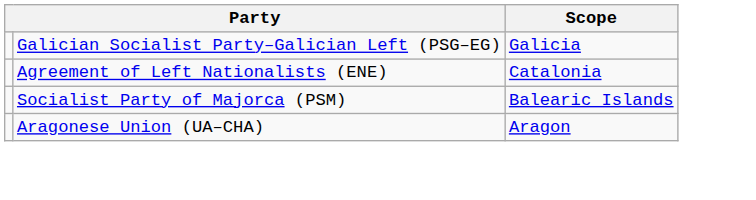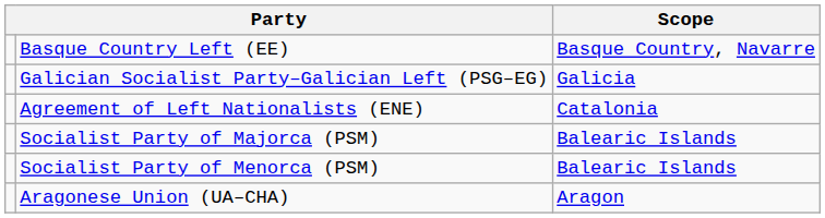+ row: Basque Country Left (EE) | Basque Country, Navarre
+ row: Socialist Party of Menorca (PSM) | Balearic Islands
